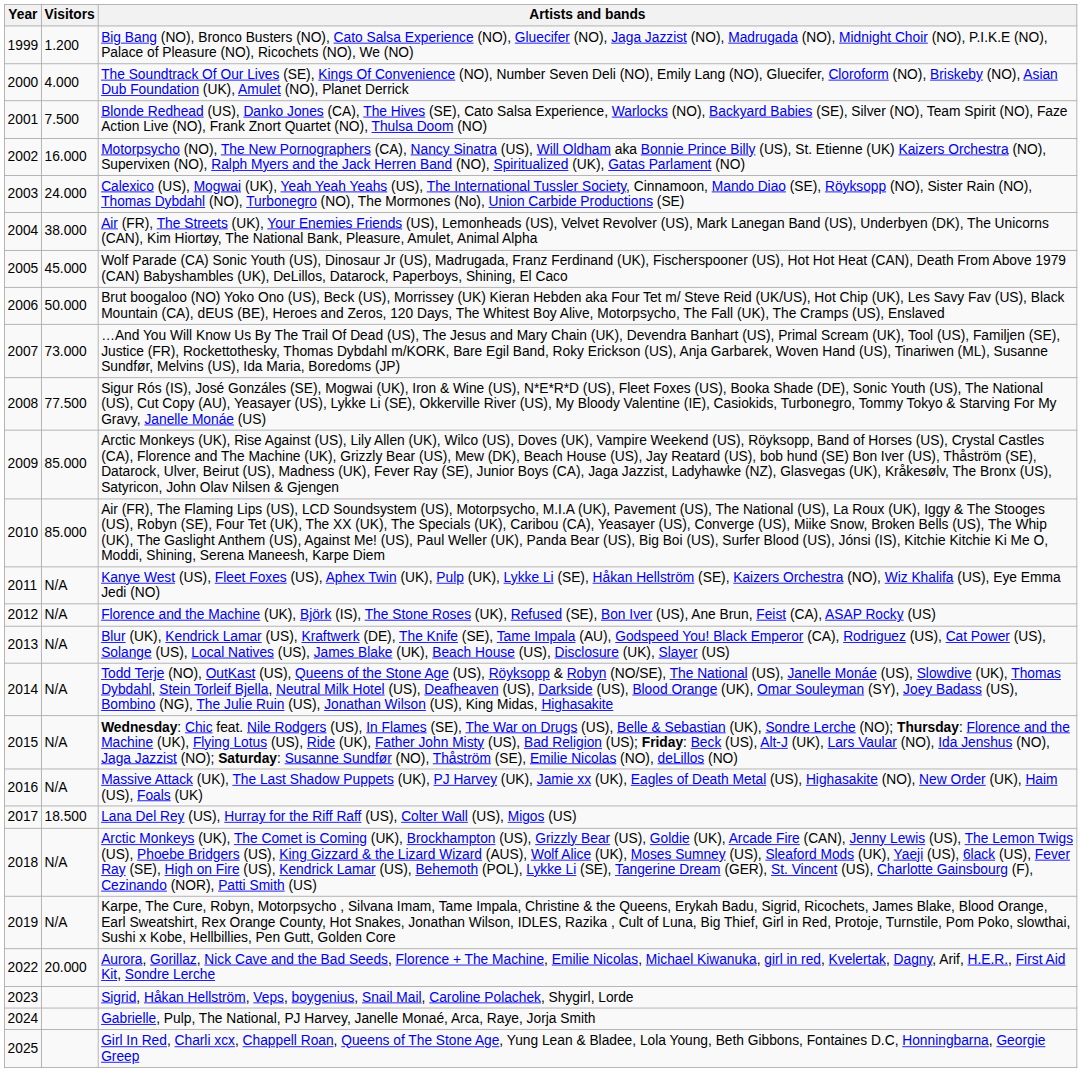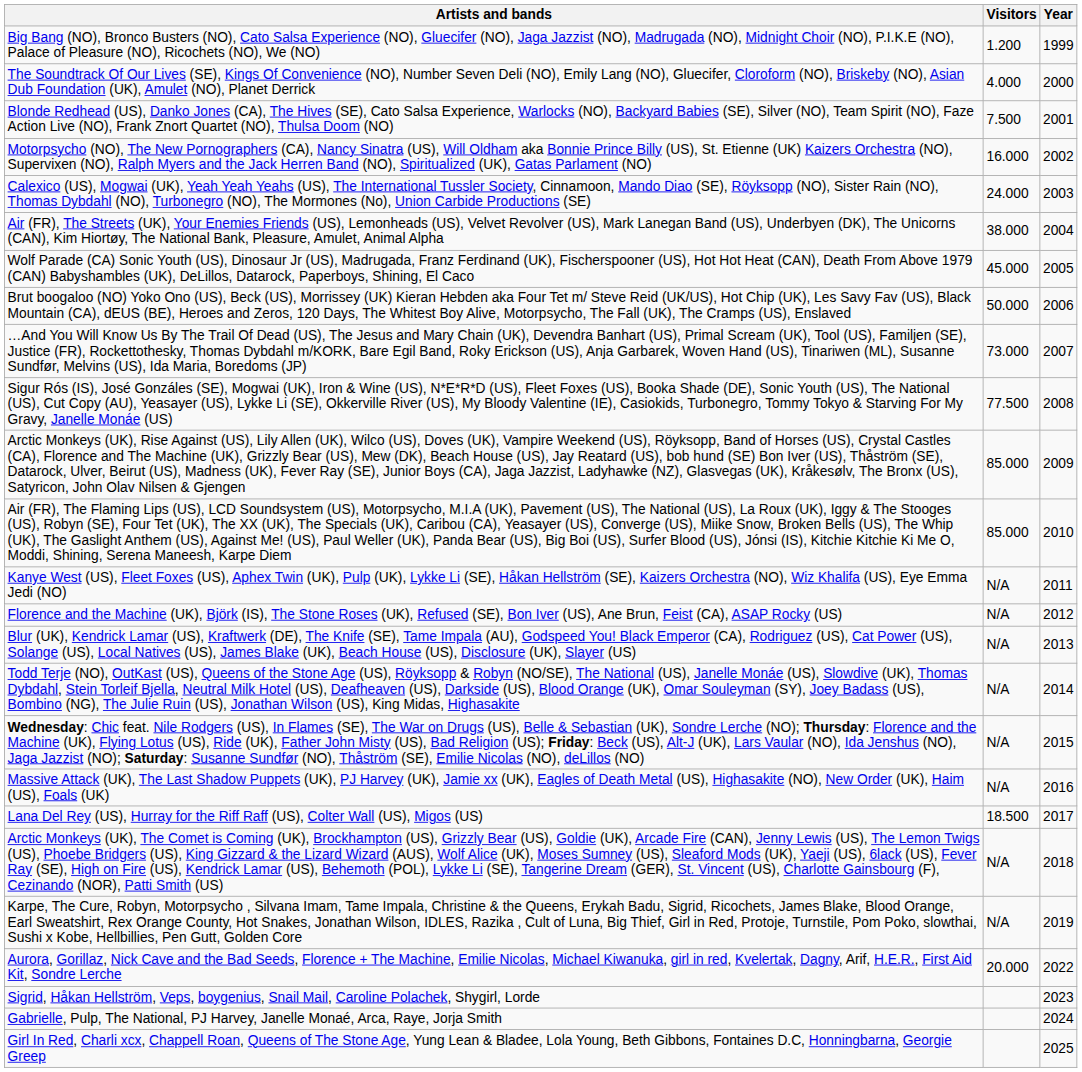columns swapped: Year <-> Artists and bands
